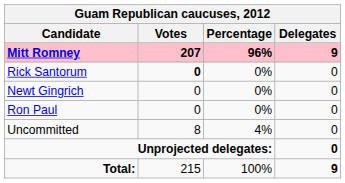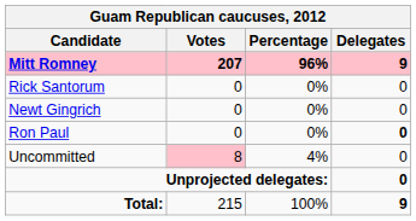Rick Santorum | Votes: bold -> normal
Ron Paul | Delegates: normal -> bold
Uncommitted | Votes: no background -> pink background
